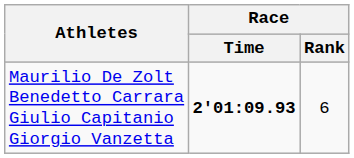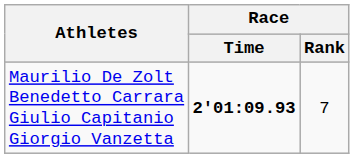row 3 | Race / Rank: 6 -> 7
